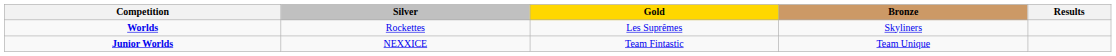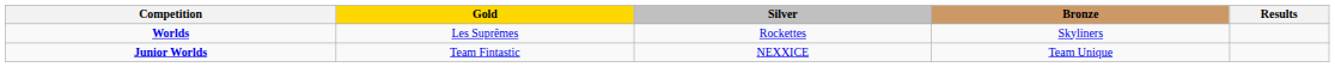columns swapped: Gold <-> Silver
